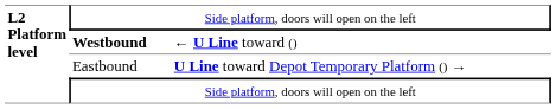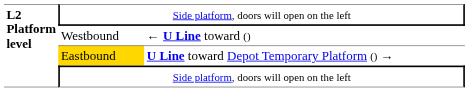Westbound | column 2: bold -> normal
Eastbound | column 2: no background -> gold background
